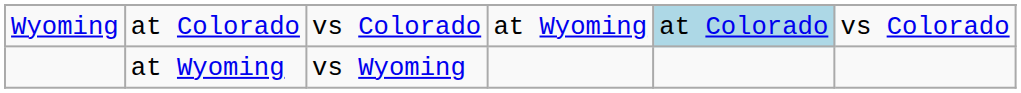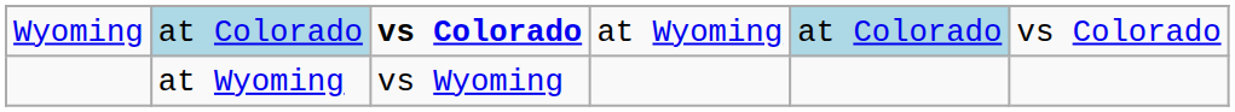Wyoming | column 2: no background -> lightblue background
Wyoming | column 3: normal -> bold
